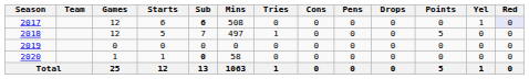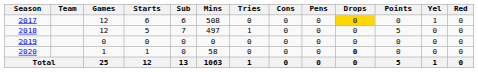2017 | Sub: bold -> normal
2017 | Drops: no background -> gold background
2017 | Red: lavender background -> no background
2020 | Sub: bold -> normal
2020 | Drops: normal -> bold
